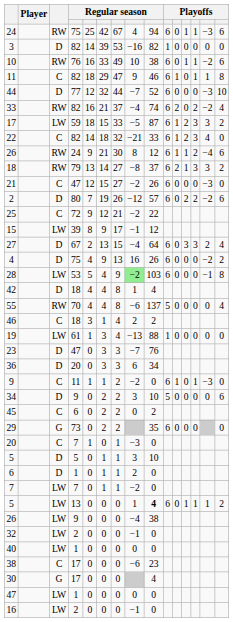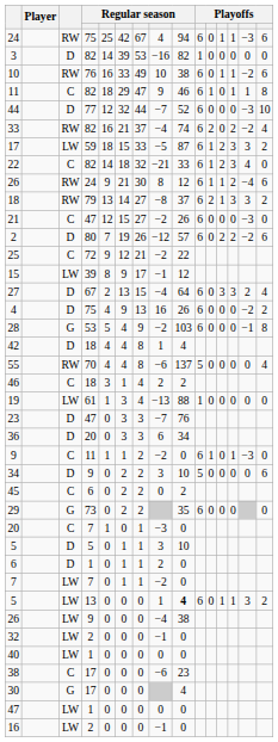28 | column 3: LW -> G
28 | column 8: lightgreen background -> no background
5 / 13 | column 14: 1 -> 3
